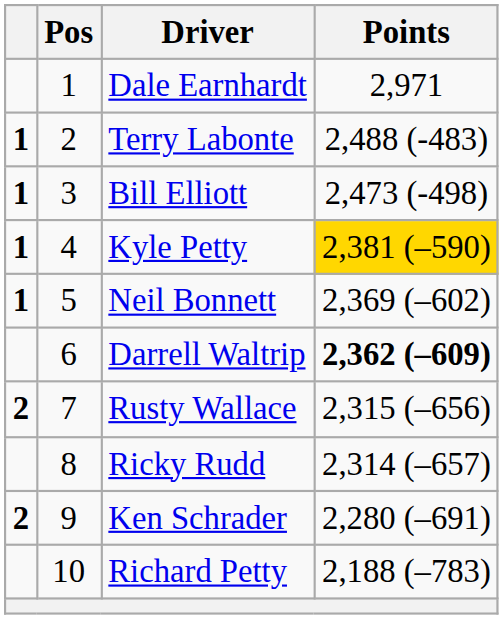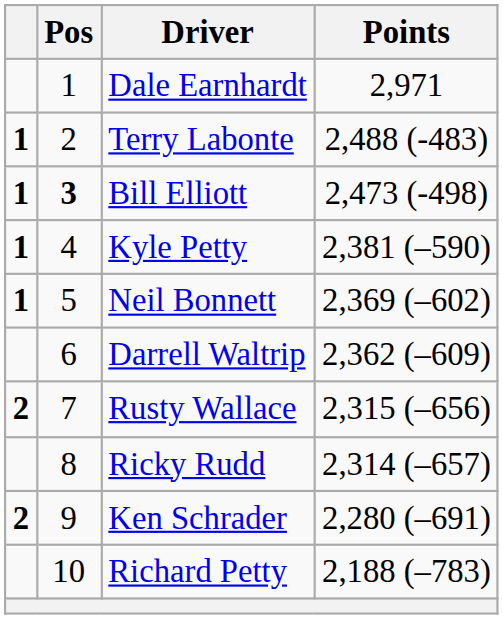Bill Elliott | Pos: normal -> bold
Kyle Petty | Points: gold background -> no background
Darrell Waltrip | Points: bold -> normal
